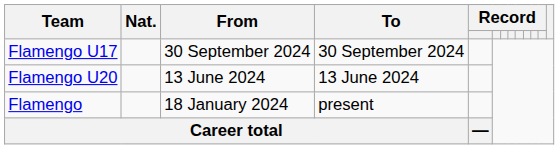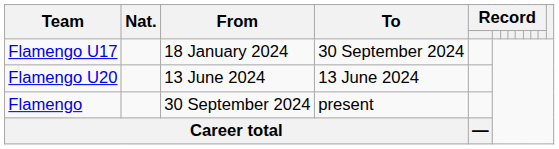Flamengo U17 | From: 30 September 2024 -> 18 January 2024
Flamengo | From: 18 January 2024 -> 30 September 2024
